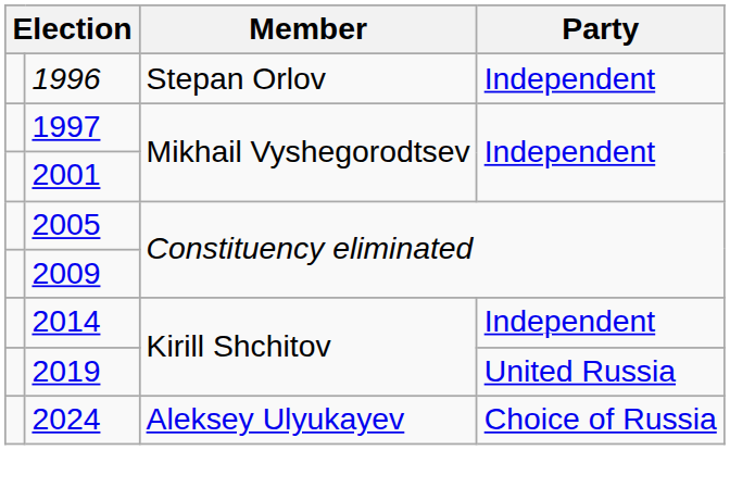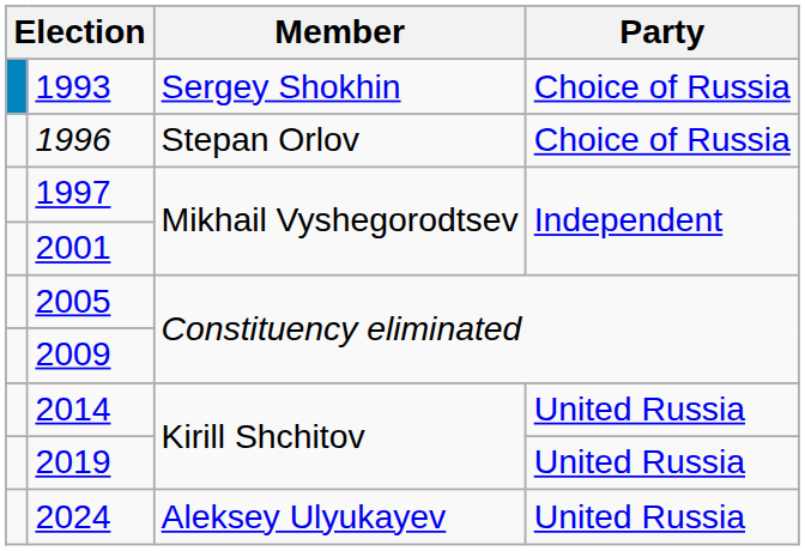+ row: 1993 | Sergey Shokhin | Choice of Russia
1996 | Party: Independent -> Choice of Russia
2014 | Party: Independent -> United Russia
2024 | Party: Choice of Russia -> United Russia
